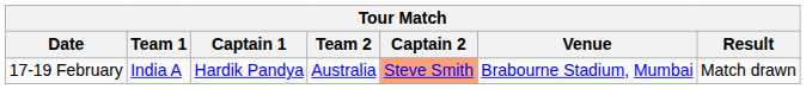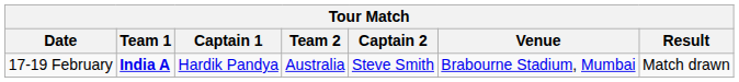17-19 February | Team 1: normal -> bold
17-19 February | Captain 2: lightsalmon background -> no background
